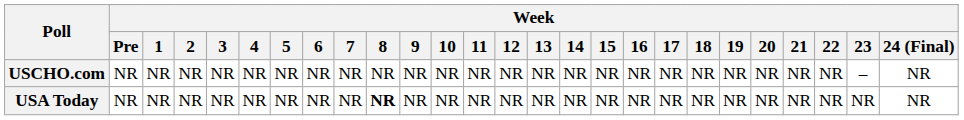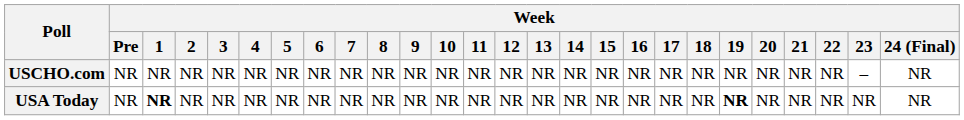USA Today | Week / 1: normal -> bold
USA Today | Week / 8: bold -> normal
USA Today | Week / 19: normal -> bold
